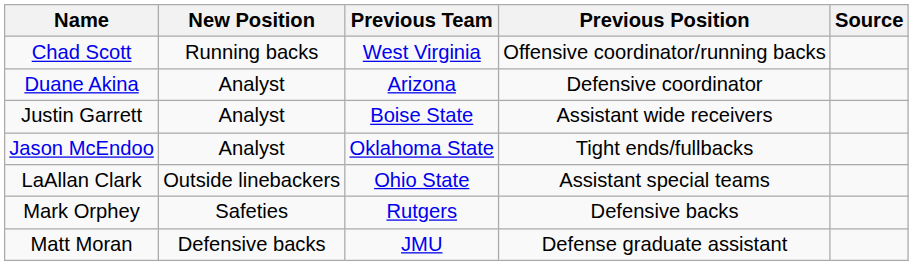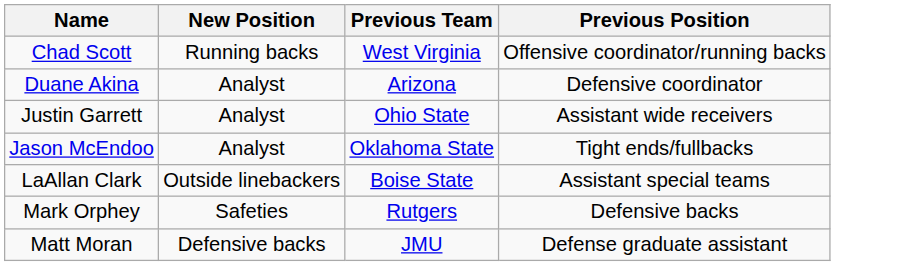- column: Source
Justin Garrett | Previous Team: Boise State -> Ohio State
LaAllan Clark | Previous Team: Ohio State -> Boise State
